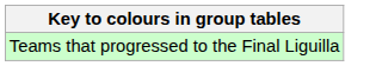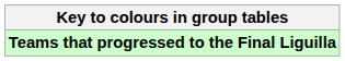row 2 | column 1: normal -> bold
